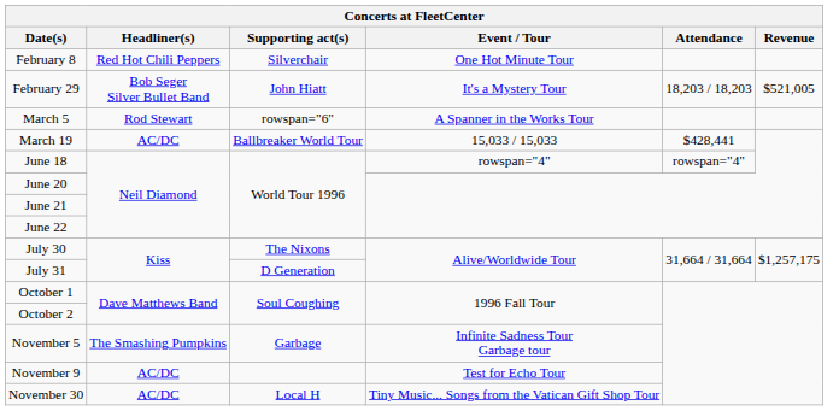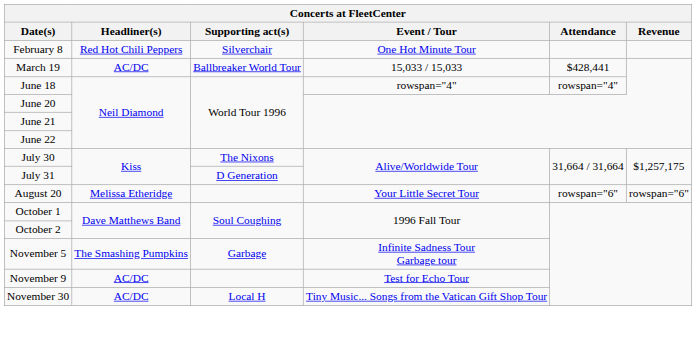- row: February 29 | Bob Seger Silver Bullet Band | John Hiatt | It's a Mystery Tour | 18,203 / 18,203 | $521,005
- row: March 5 | Rod Stewart | rowspan="6" | A Spanner in the Works Tour
+ row: August 20 | Melissa Etheridge | Your Little Secret Tour | rowspan="6" | rowspan="6"
